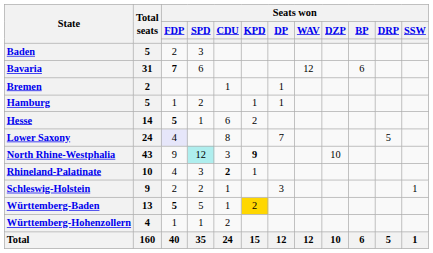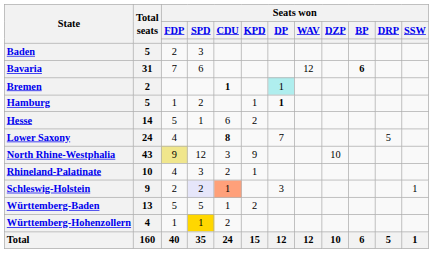Bavaria | Seats won / FDP: bold -> normal
Bavaria | Seats won / BP: normal -> bold
Bremen | Seats won / CDU: normal -> bold
Bremen | Seats won / DP: no background -> paleturquoise background
Hamburg | Seats won / DP: normal -> bold
Hesse | Seats won / FDP: bold -> normal
Lower Saxony | Seats won / FDP: lavender background -> no background
Lower Saxony | Seats won / CDU: normal -> bold
North Rhine-Westphalia | Seats won / FDP: no background -> khaki background
North Rhine-Westphalia | Seats won / SPD: paleturquoise background -> no background
North Rhine-Westphalia | Seats won / KPD: bold -> normal
Rhineland-Palatinate | Seats won / CDU: bold -> normal
Schleswig-Holstein | Seats won / SPD: no background -> lavender background
Schleswig-Holstein | Seats won / CDU: no background -> lightsalmon background
Württemberg-Baden | Seats won / FDP: bold -> normal
Württemberg-Baden | Seats won / KPD: gold background -> no background
Württemberg-Hohenzollern | Seats won / SPD: no background -> gold background
